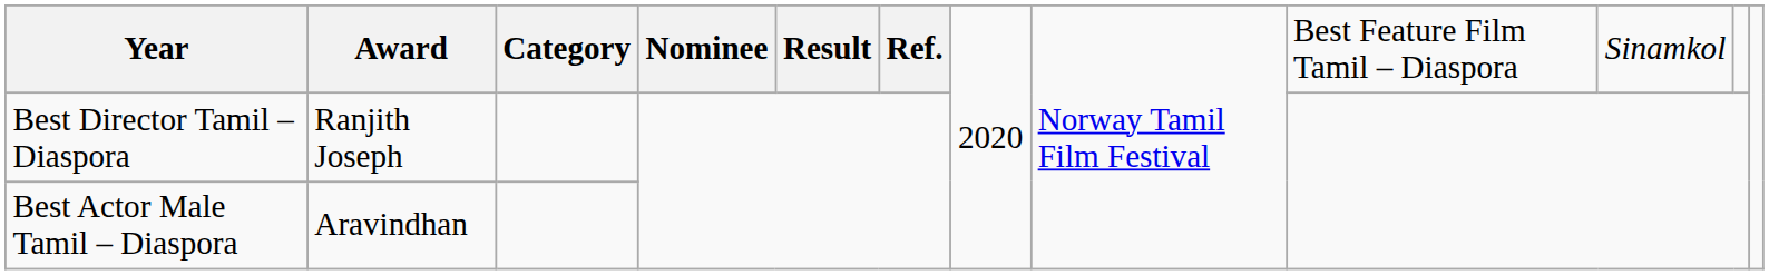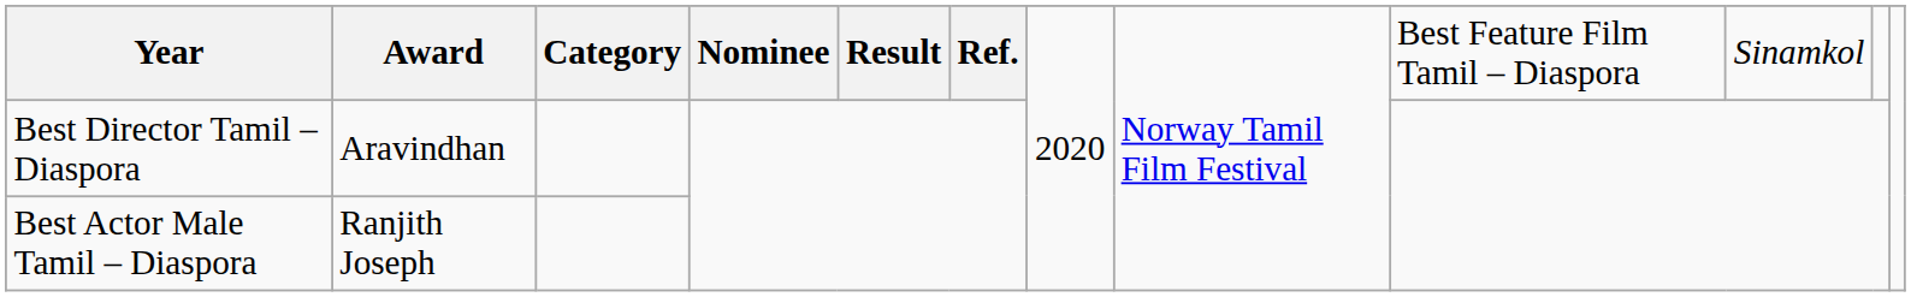Best Director Tamil – Diaspora | column 2: Ranjith Joseph -> Aravindhan
Best Actor Male Tamil – Diaspora | column 2: Aravindhan -> Ranjith Joseph
